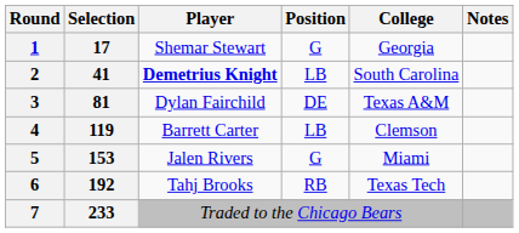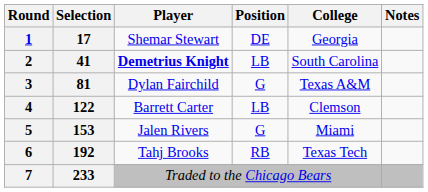1 | Position: G -> DE
3 | Position: DE -> G
4 | Selection: 119 -> 122
